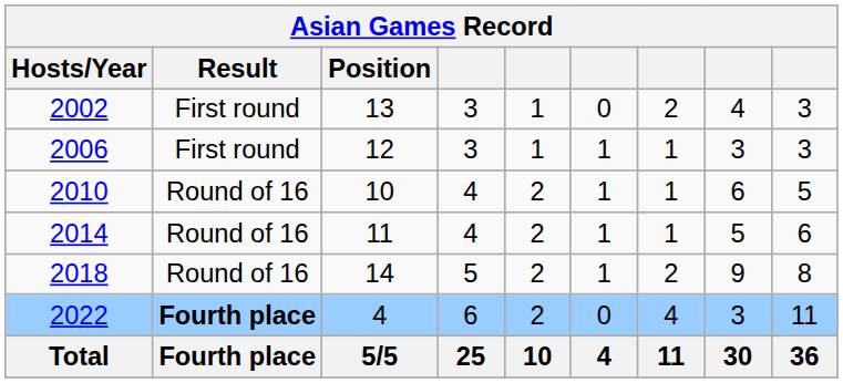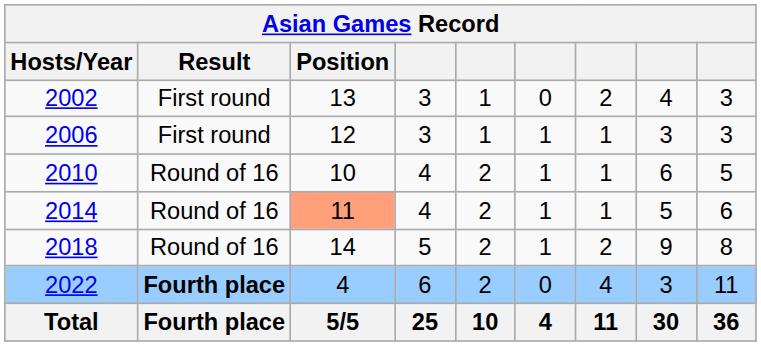2014 | Position: no background -> lightsalmon background
